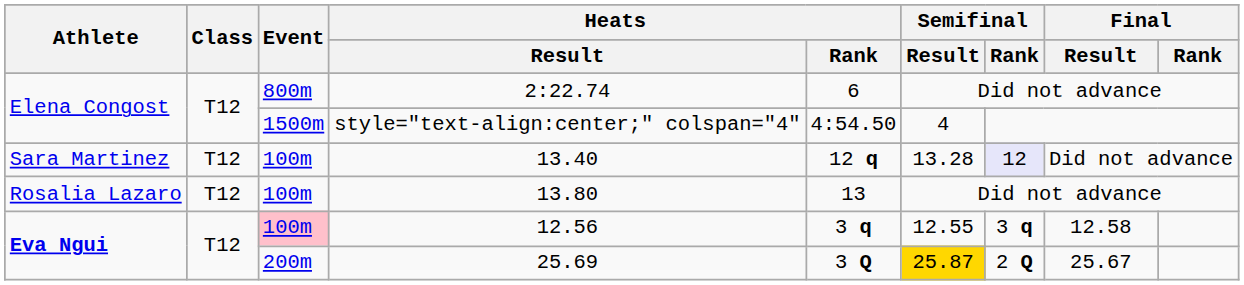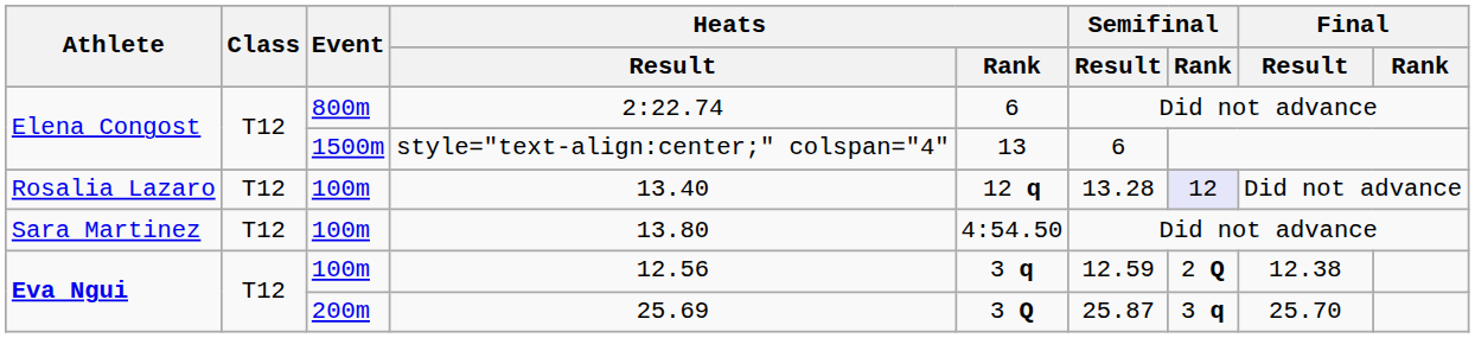style="text-align:center;" colspan="4" | Heats / Rank: 4:54.50 -> 13
style="text-align:center;" colspan="4" | Semifinal / Result: 4 -> 6
13.40 | Athlete: Sara Martinez -> Rosalia Lazaro
13.80 | Athlete: Rosalia Lazaro -> Sara Martinez
13.80 | Heats / Rank: 13 -> 4:54.50
12.56 | Event: pink background -> no background
12.56 | Semifinal / Result: 12.55 -> 12.59
12.56 | Semifinal / Rank: 3 q -> 2 Q
12.56 | Final / Result: 12.58 -> 12.38
25.69 | Semifinal / Result: gold background -> no background
25.69 | Semifinal / Rank: 2 Q -> 3 q
25.69 | Final / Result: 25.67 -> 25.70
